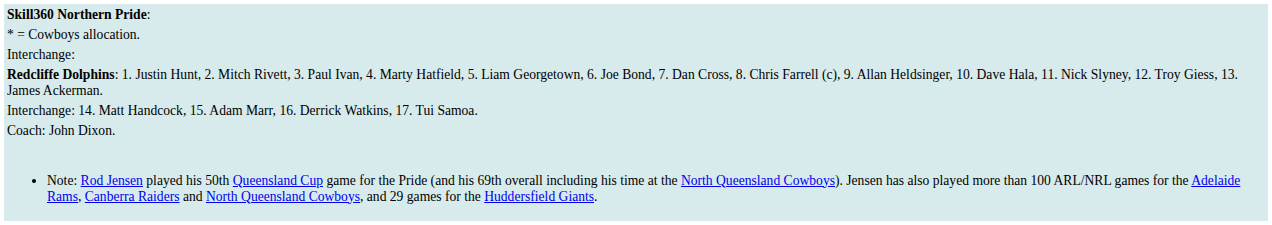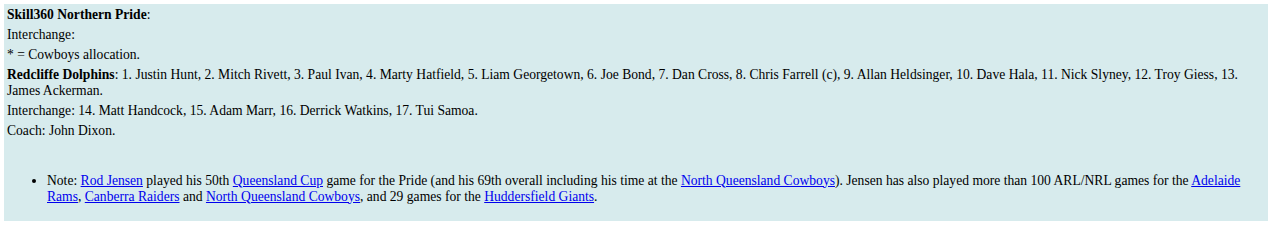row 2 | column 1: * = Cowboys allocation. -> Interchange:
row 3 | column 1: Interchange: -> * = Cowboys allocation.
